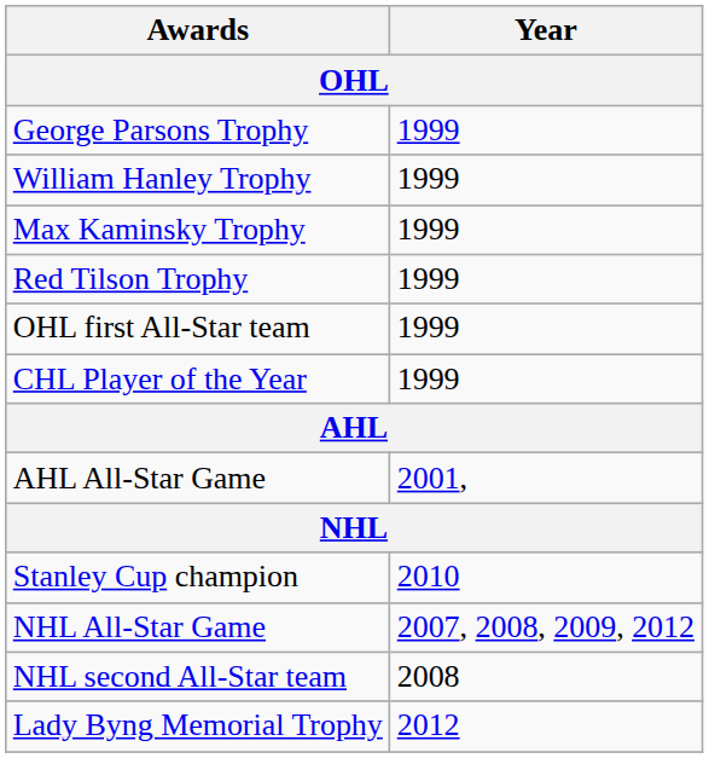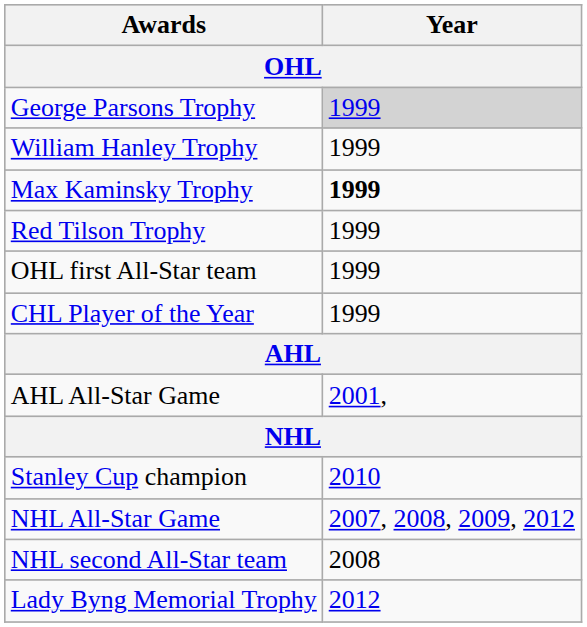George Parsons Trophy | Year: no background -> lightgrey background
Max Kaminsky Trophy | Year: normal -> bold
